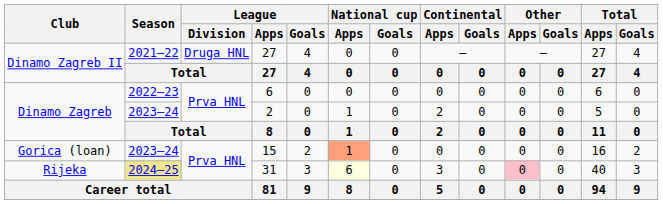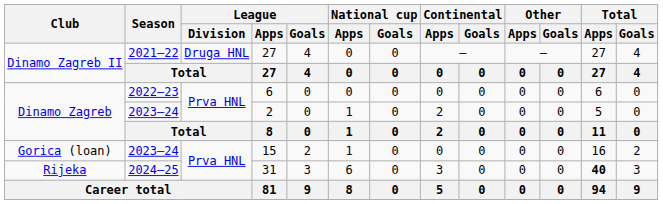15 | National cup / Apps: lightsalmon background -> no background
31 | Season: khaki background -> no background
31 | National cup / Apps: lightyellow background -> no background
31 | Other / Apps: pink background -> no background
31 | Total / Apps: normal -> bold
